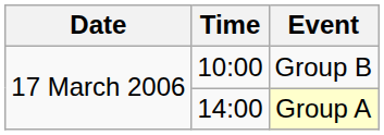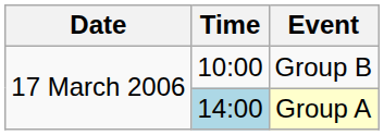Group A | Time: no background -> lightblue background
